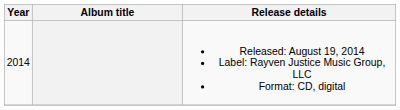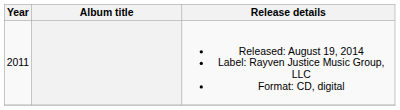row 2 | Year: 2014 -> 2011
